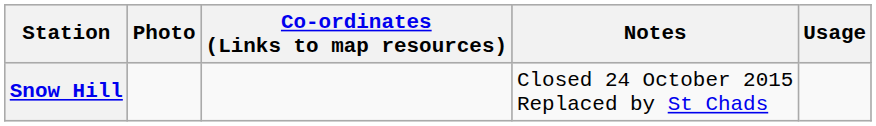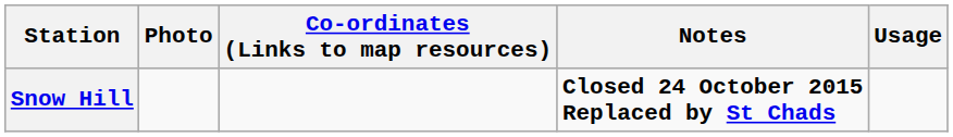Snow Hill | Notes: normal -> bold
